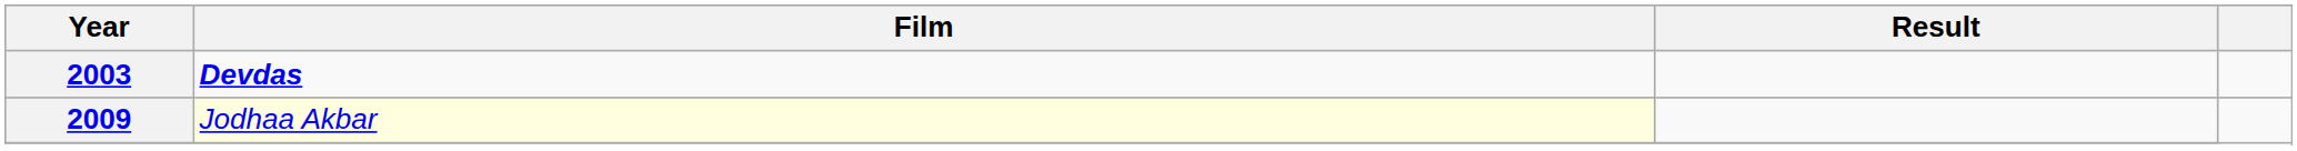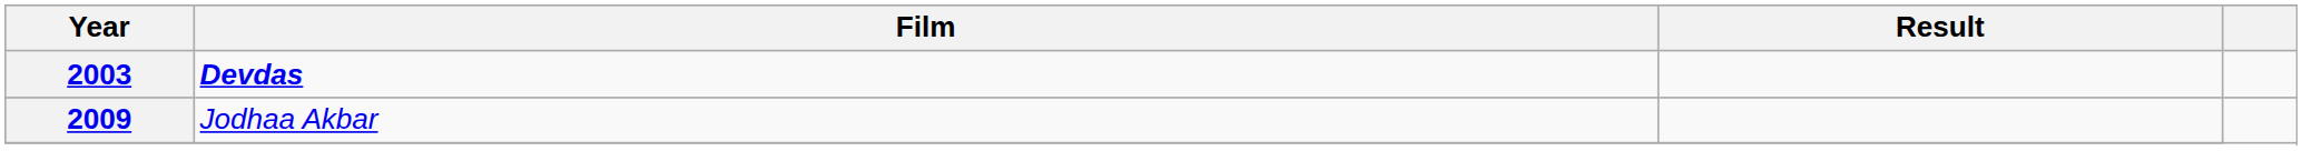2009 | Film: lightyellow background -> no background
